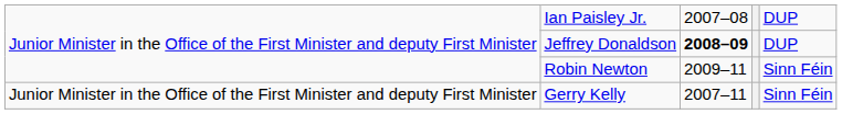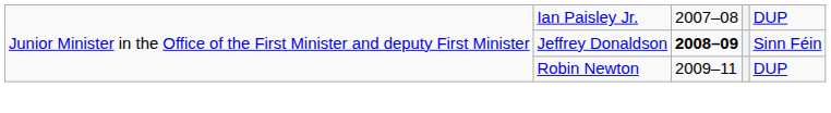Jeffrey Donaldson | column 5: DUP -> Sinn Féin
Robin Newton | column 5: Sinn Féin -> DUP
- row: Junior Minister in the Office of the First Minister and deputy First Minister | Gerry Kelly | 2007–11 | Sinn Féin
